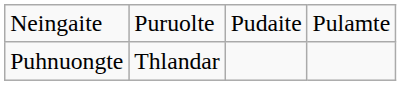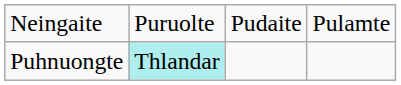Puhnuongte | column 2: no background -> paleturquoise background
